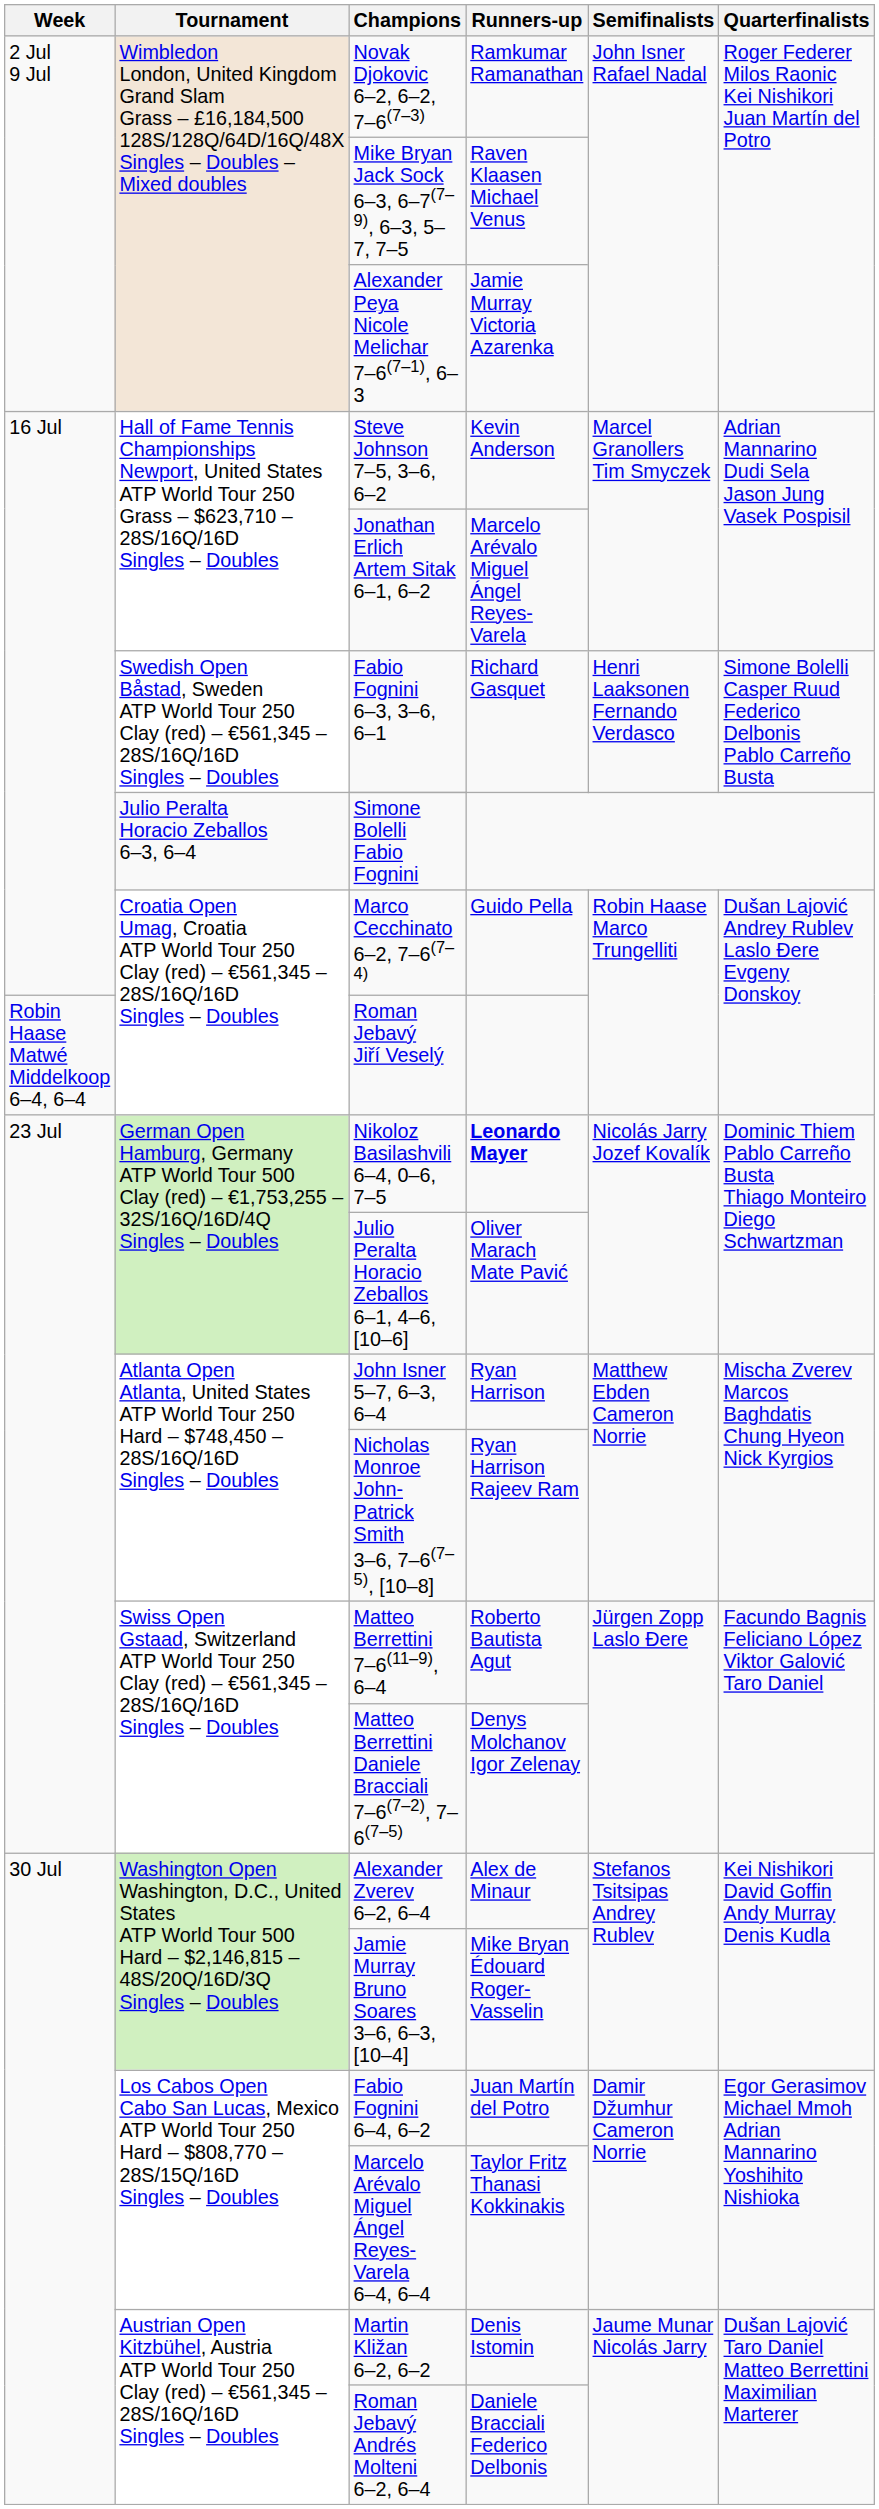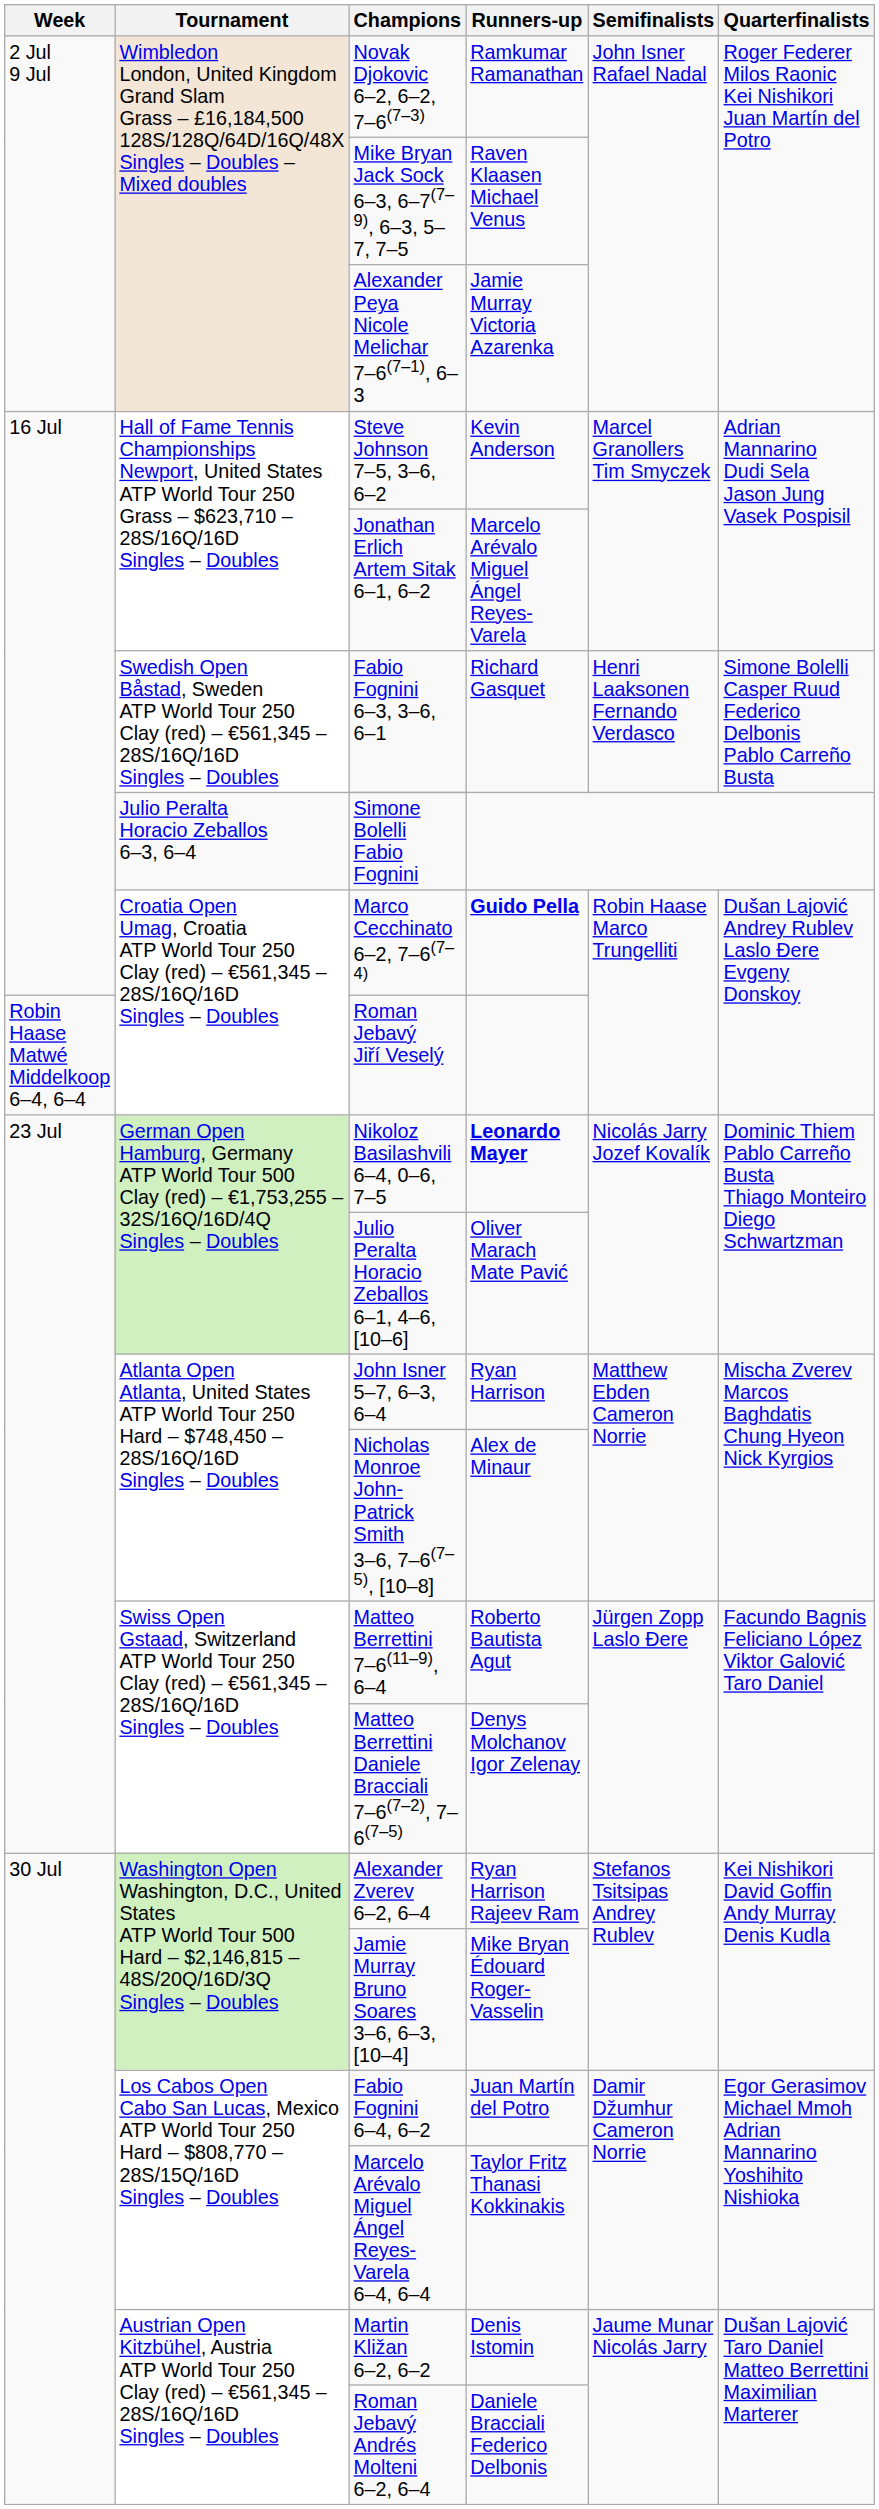Marco Cecchinato 6–2, 7–6(7–4) | Runners-up: normal -> bold
Nicholas Monroe John-Patrick Smith 3–6, 7–6(7–5), [10–8] | Runners-up: Ryan Harrison Rajeev Ram -> Alex de Minaur
Alexander Zverev 6–2, 6–4 | Runners-up: Alex de Minaur -> Ryan Harrison Rajeev Ram
